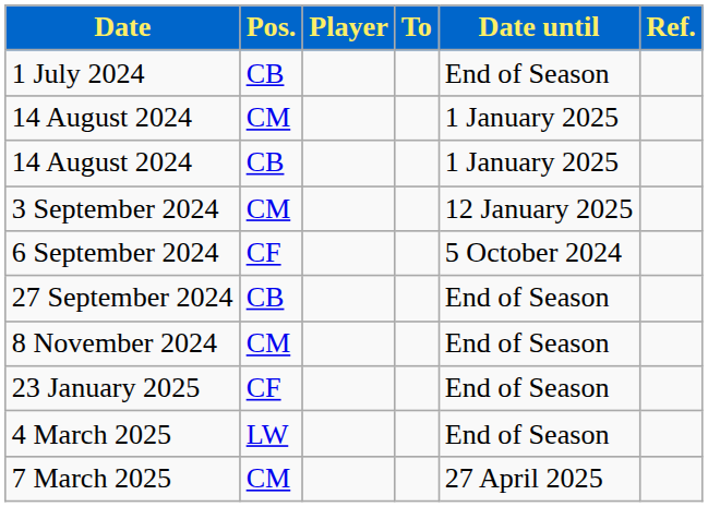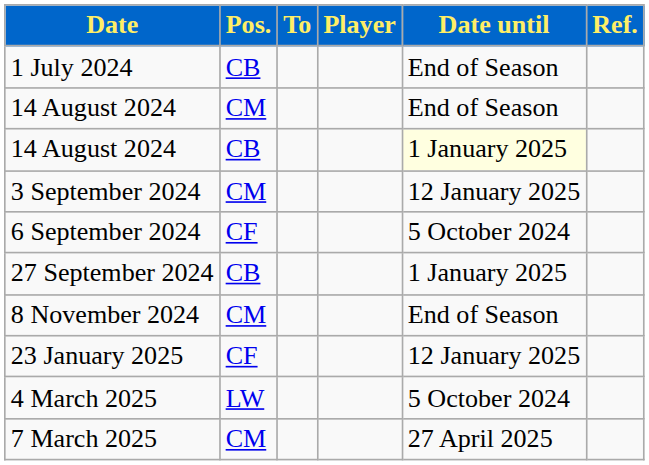columns swapped: Player <-> To
14 August 2024 / CM | Date until: 1 January 2025 -> End of Season
14 August 2024 / CB | Date until: no background -> lightyellow background
27 September 2024 | Date until: End of Season -> 1 January 2025
23 January 2025 | Date until: End of Season -> 12 January 2025
4 March 2025 | Date until: End of Season -> 5 October 2024
